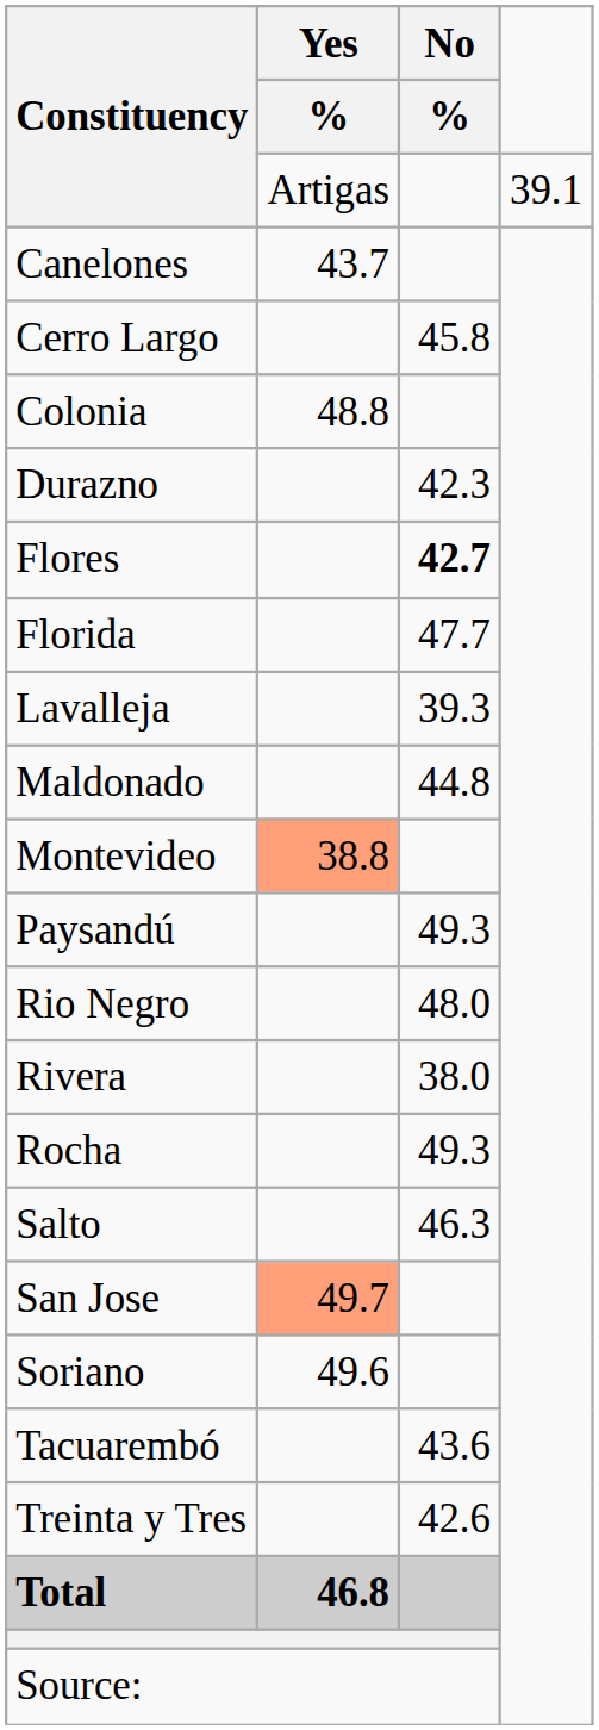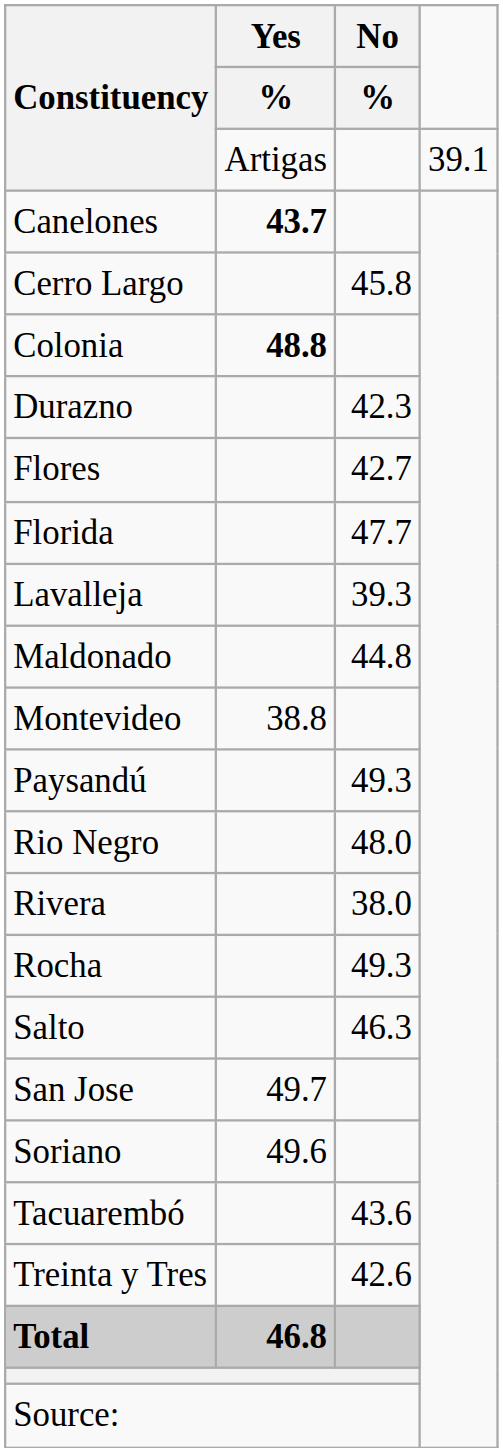Canelones | Yes / %: normal -> bold
Colonia | Yes / %: normal -> bold
Flores | No / %: bold -> normal
Montevideo | Yes / %: lightsalmon background -> no background
San Jose | Yes / %: lightsalmon background -> no background
